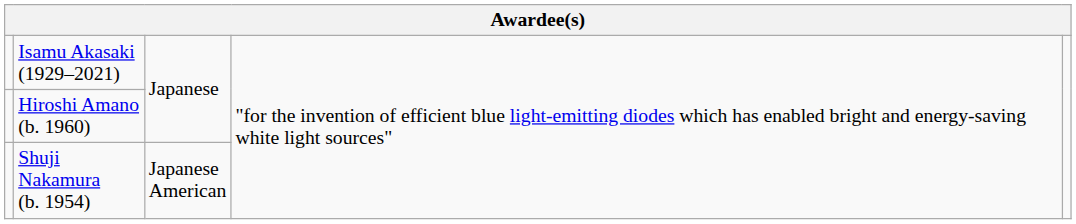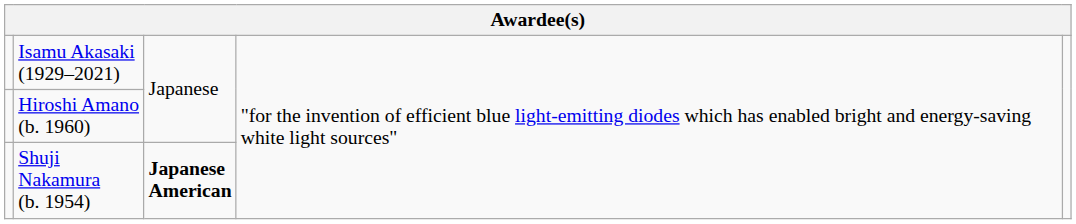Shuji Nakamura (b. 1954) | column 3: normal -> bold
